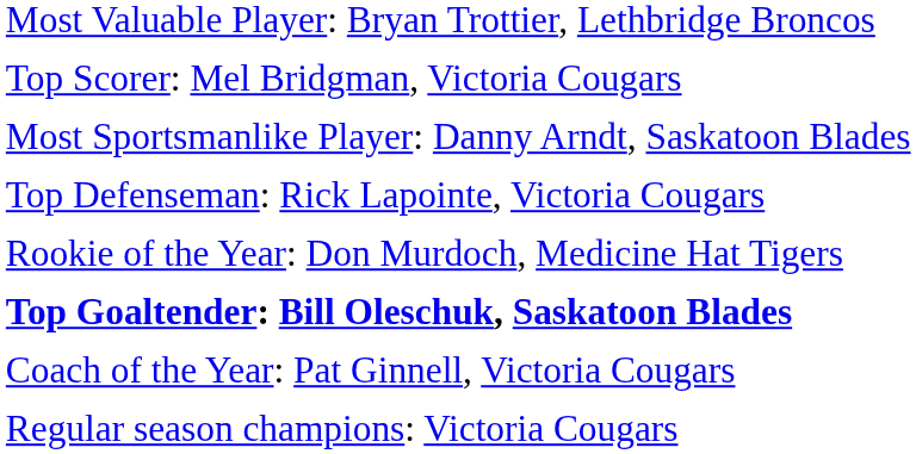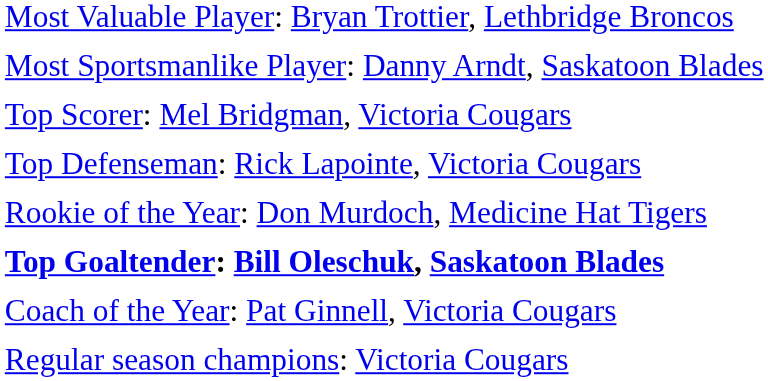row 2 | column 1: Top Scorer: Mel Bridgman, Victoria Cougars -> Most Sportsmanlike Player: Danny Arndt, Saskatoon Blades
row 3 | column 1: Most Sportsmanlike Player: Danny Arndt, Saskatoon Blades -> Top Scorer: Mel Bridgman, Victoria Cougars
